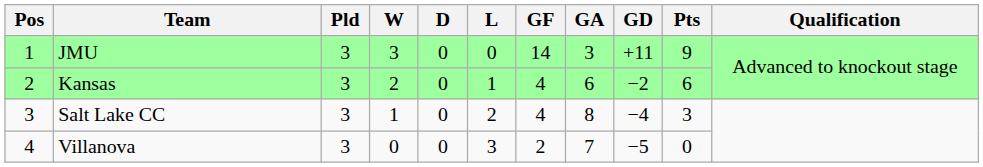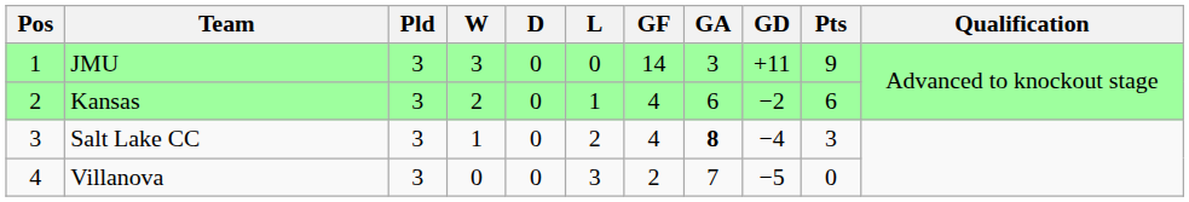Salt Lake CC | GA: normal -> bold
